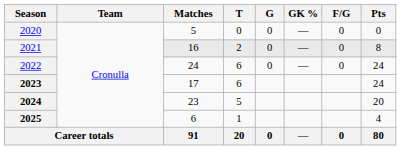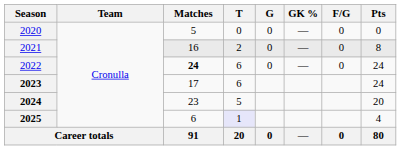2022 | Matches: normal -> bold
2025 | T: no background -> lavender background
